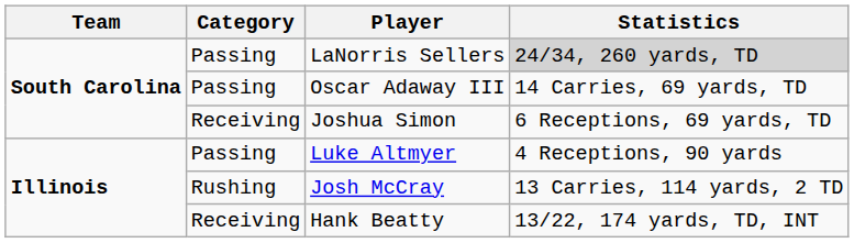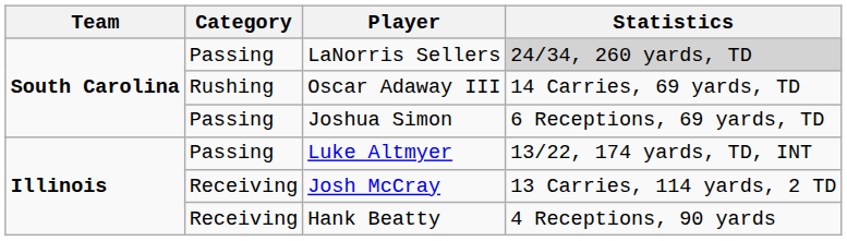Oscar Adaway III | Category: Passing -> Rushing
Joshua Simon | Category: Receiving -> Passing
Luke Altmyer | Statistics: 4 Receptions, 90 yards -> 13/22, 174 yards, TD, INT
Josh McCray | Category: Rushing -> Receiving
Hank Beatty | Statistics: 13/22, 174 yards, TD, INT -> 4 Receptions, 90 yards
